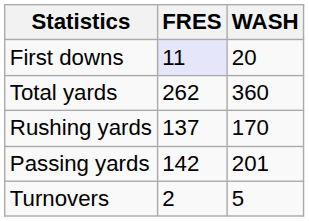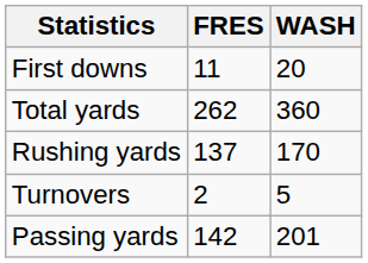First downs | FRES: lavender background -> no background
rows swapped: Passing yards <-> Turnovers
